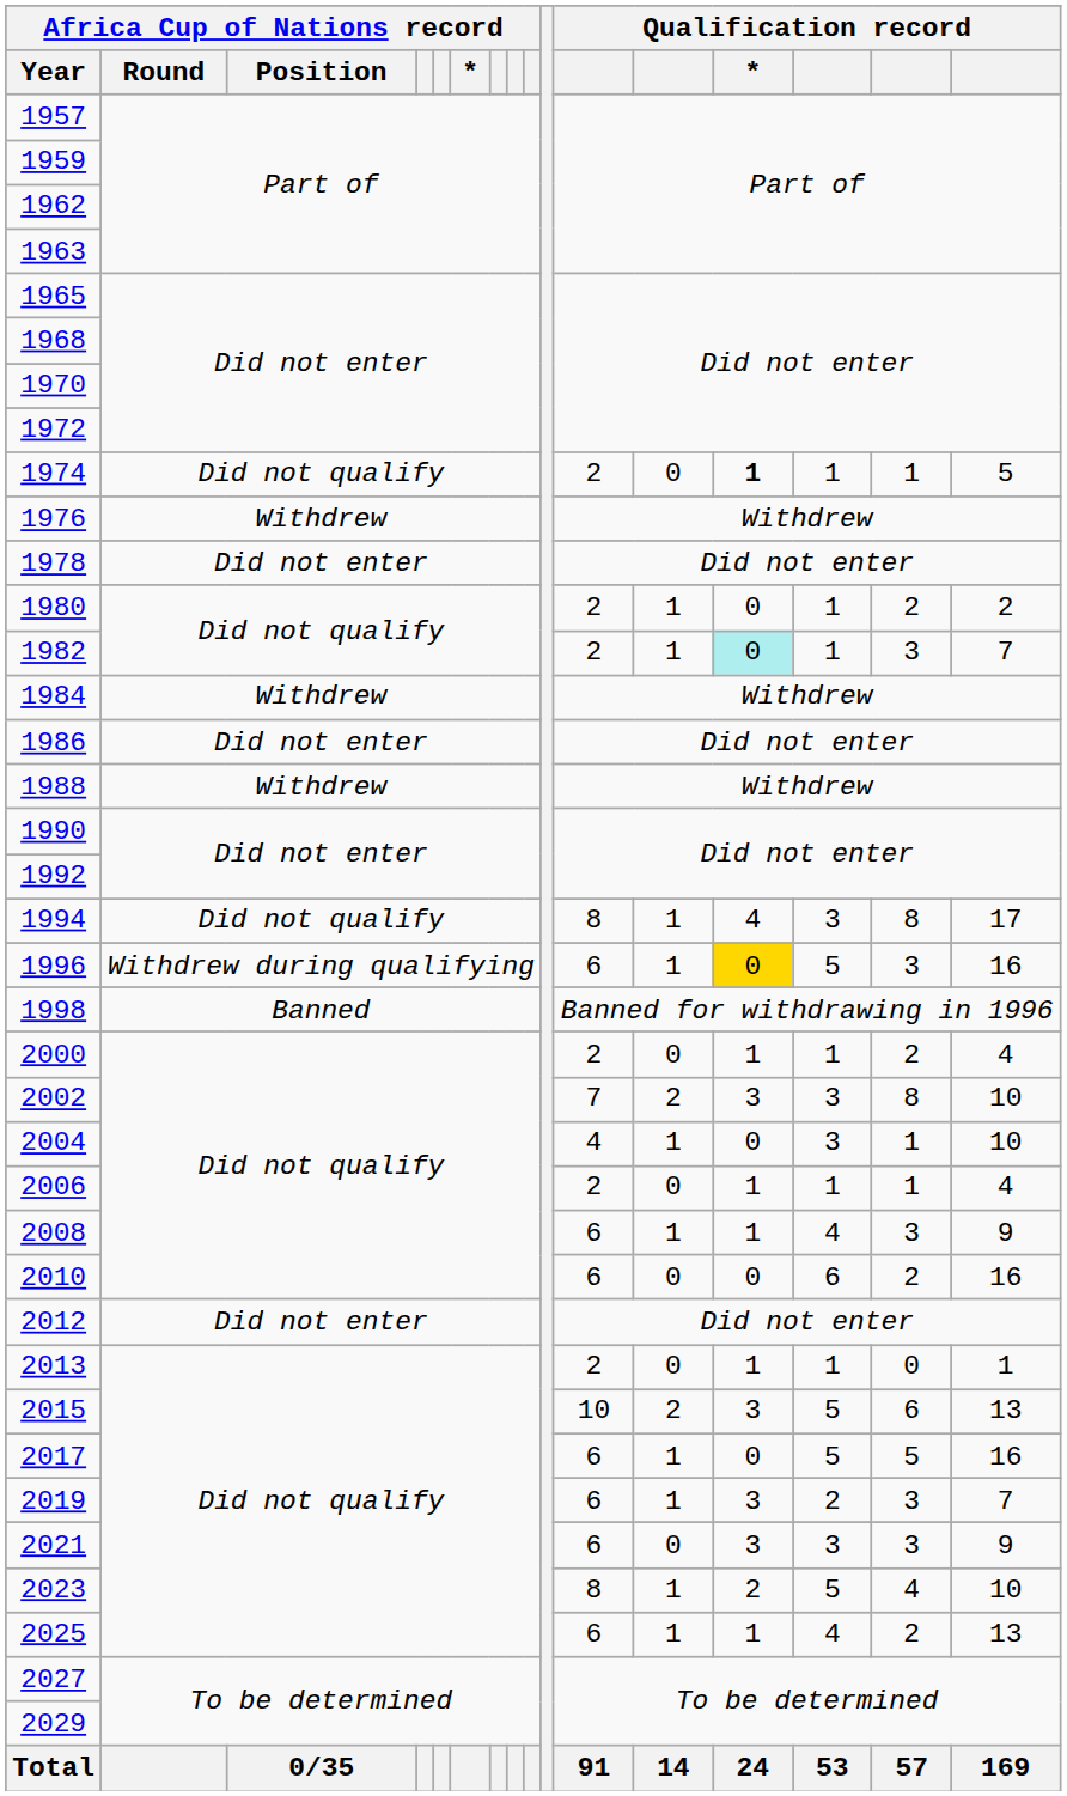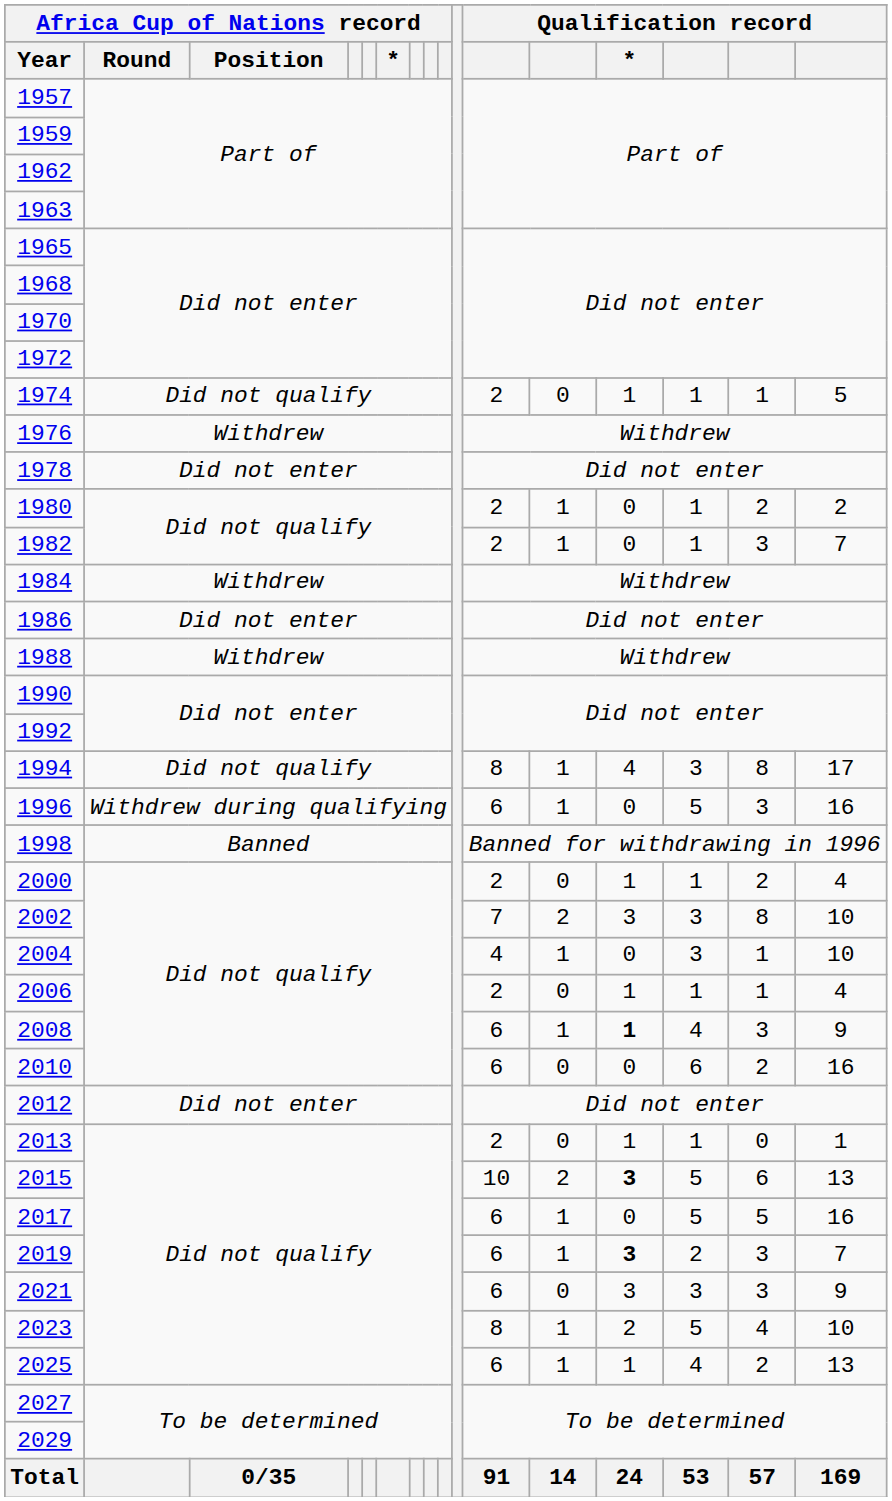1974 | Qualification record / *: bold -> normal
1982 | Qualification record / *: paleturquoise background -> no background
1996 | Qualification record / *: gold background -> no background
2008 | Qualification record / *: normal -> bold
2015 | Qualification record / *: normal -> bold
2019 | Qualification record / *: normal -> bold
